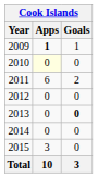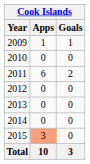2009 | Apps: bold -> normal
2010 | Apps: lightyellow background -> no background
2013 | Goals: bold -> normal
2015 | Apps: no background -> lightsalmon background
